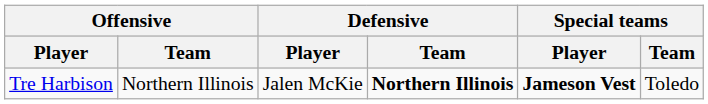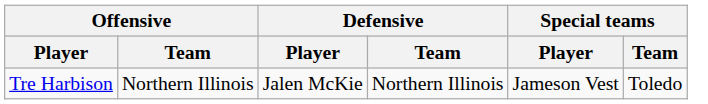Tre Harbison | Defensive / Team: bold -> normal
Tre Harbison | Special teams / Player: bold -> normal
